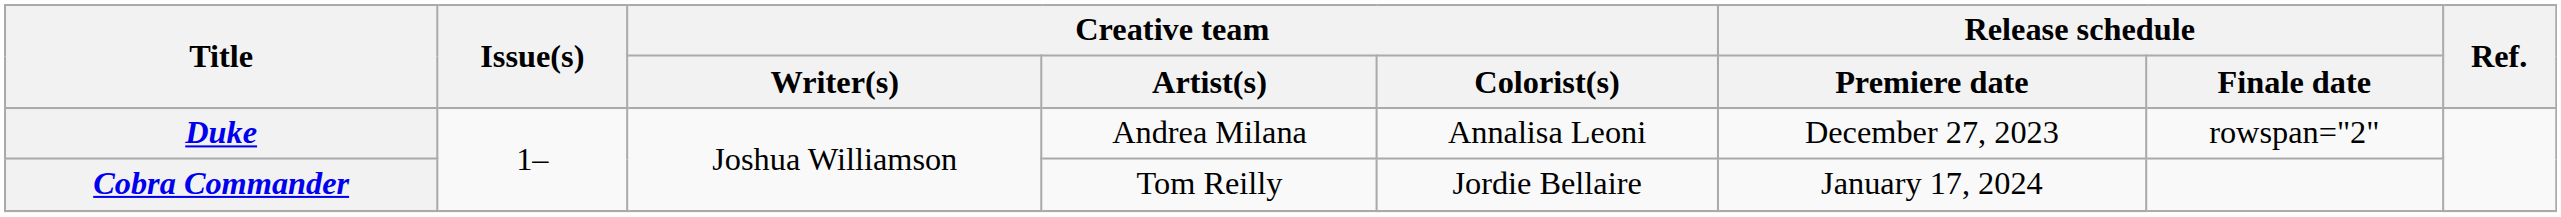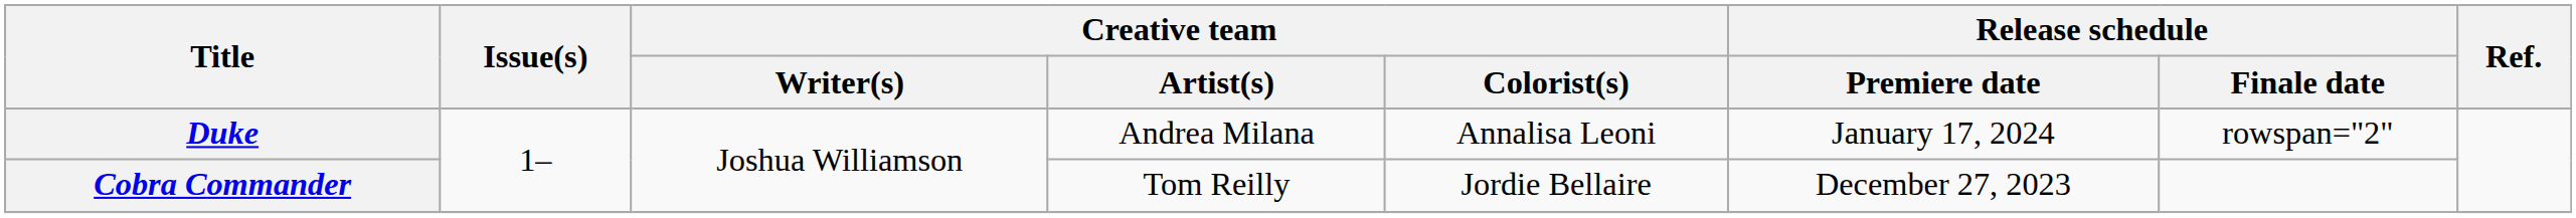Duke | Release schedule / Premiere date: December 27, 2023 -> January 17, 2024
Cobra Commander | Release schedule / Premiere date: January 17, 2024 -> December 27, 2023
